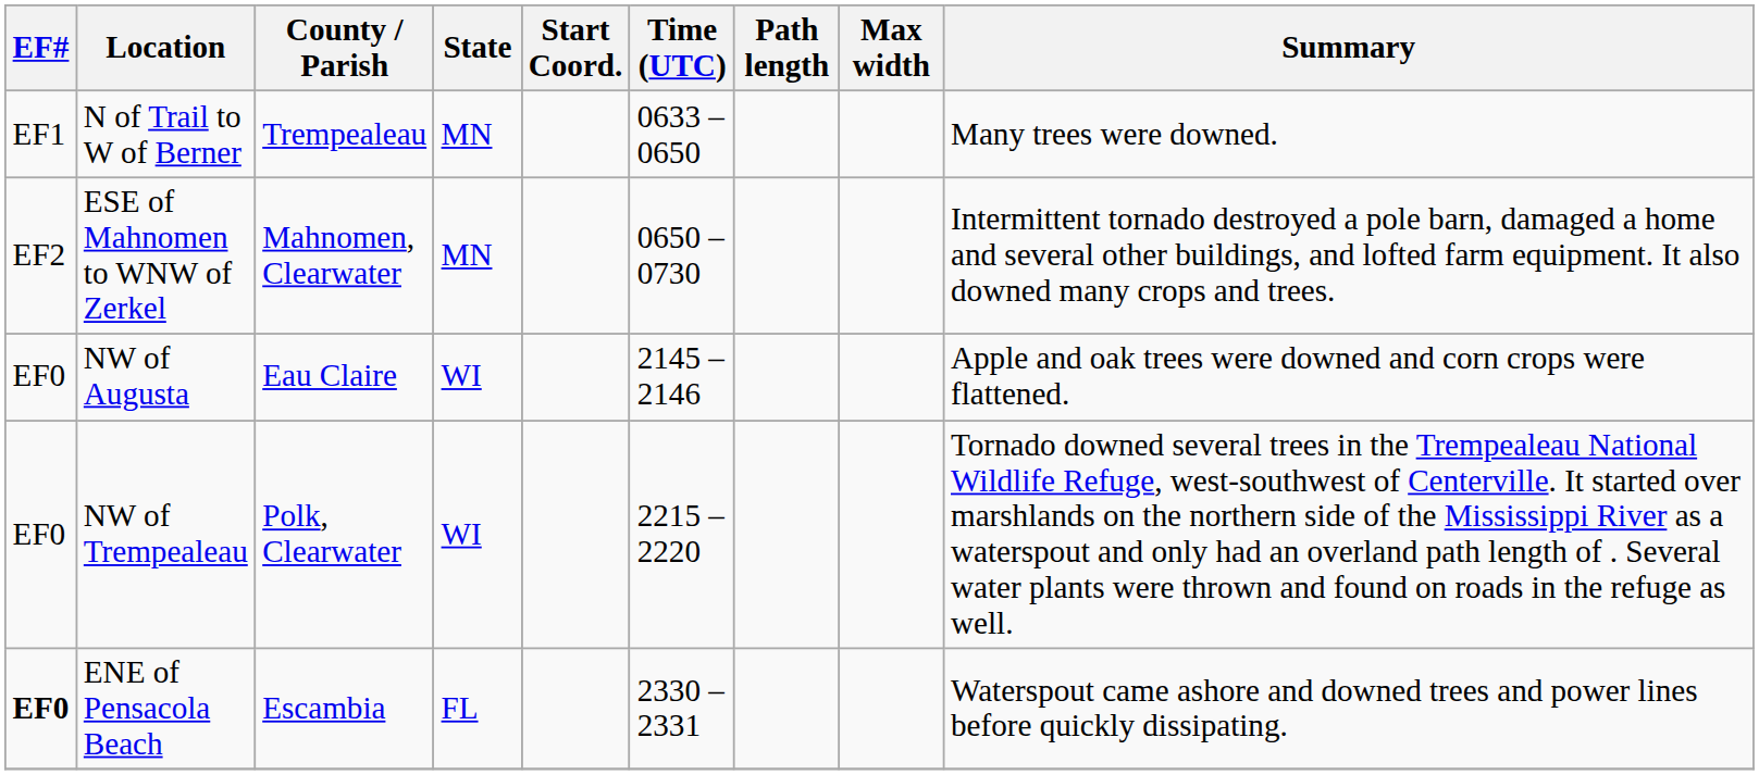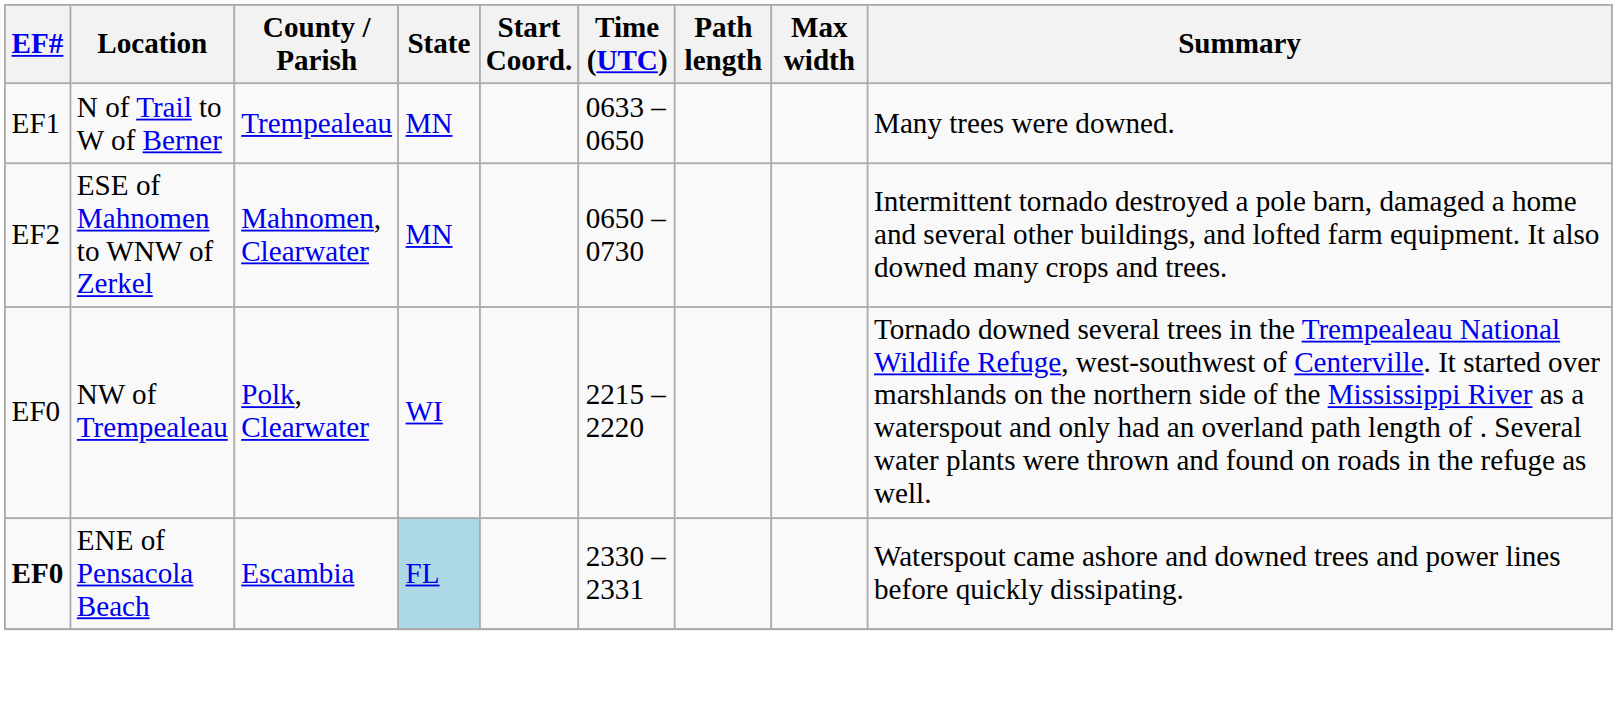- row: EF0 | NW of Augusta | Eau Claire | WI | 2145 – 2146 | Apple and oak trees were downed and corn crops were flattened.
ENE of Pensacola Beach | State: no background -> lightblue background
